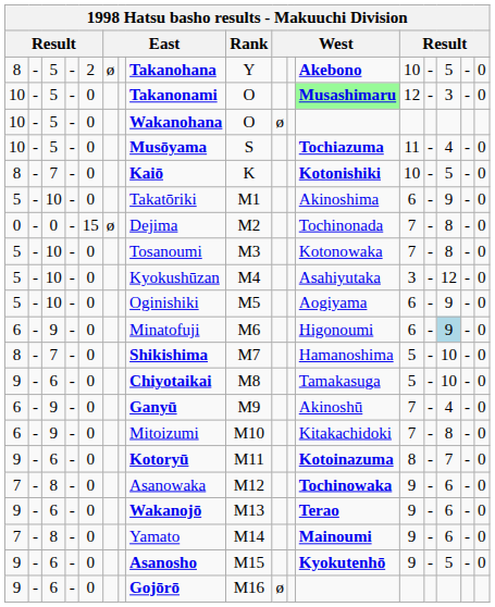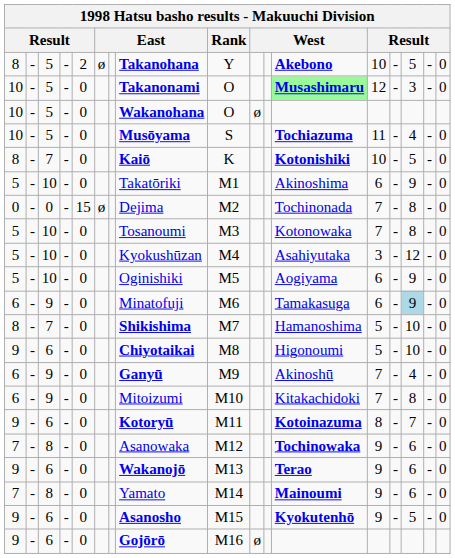row 13 | column 12: Higonoumi -> Tamakasuga
row 15 | column 12: Tamakasuga -> Higonoumi
